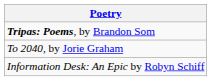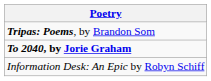row 3 | column 1: normal -> bold
